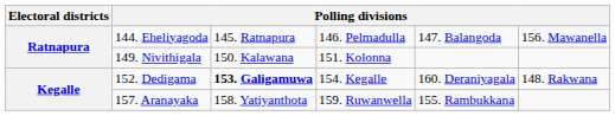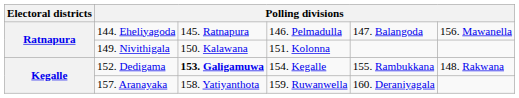152. Dedigama | column 5: 160. Deraniyagala -> 155. Rambukkana
157. Aranayaka | column 5: 155. Rambukkana -> 160. Deraniyagala
